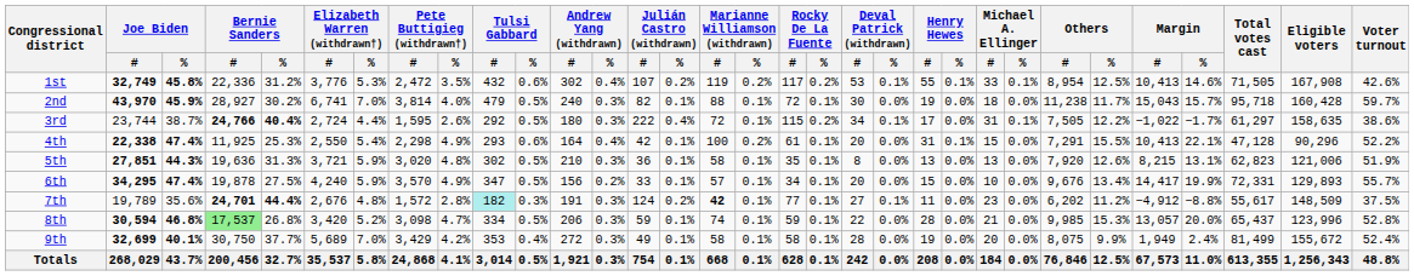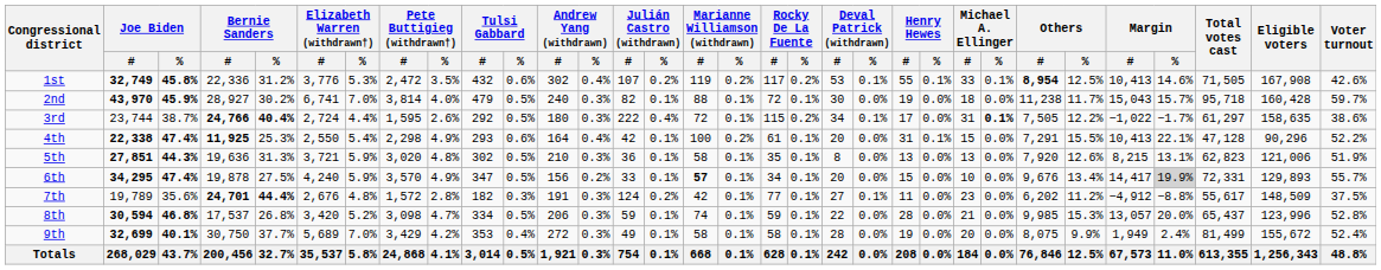1st | Others / #: normal -> bold
3rd | Michael A. Ellinger / %: normal -> bold
4th | Bernie Sanders / #: normal -> bold
6th | Marianne Williamson (withdrawn) / #: normal -> bold
6th | Margin / %: no background -> lightgrey background
7th | Tulsi Gabbard / #: paleturquoise background -> no background
7th | Marianne Williamson (withdrawn) / #: bold -> normal
8th | Bernie Sanders / #: lightgreen background -> no background
